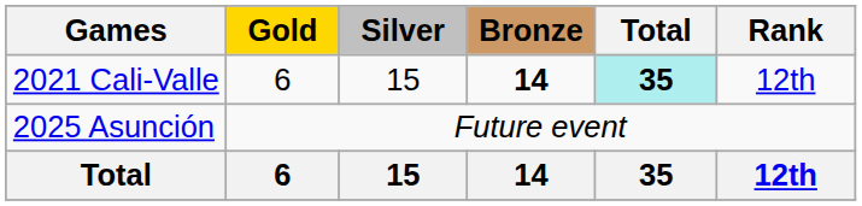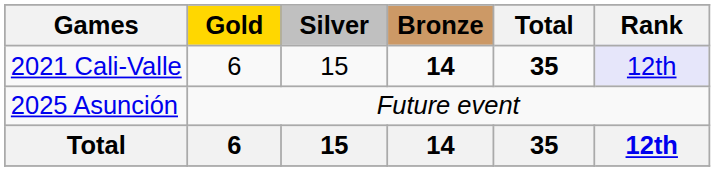2021 Cali-Valle | Total: paleturquoise background -> no background
2021 Cali-Valle | Rank: no background -> lavender background
